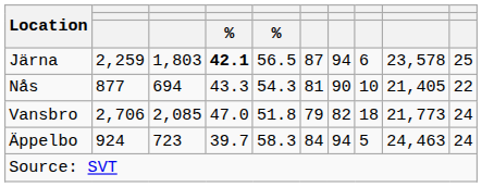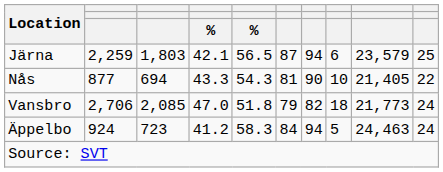Järna | column 4: bold -> normal
Järna | column 9: 23,578 -> 23,579
Äppelbo | column 4: 39.7 -> 41.2
